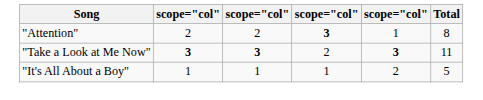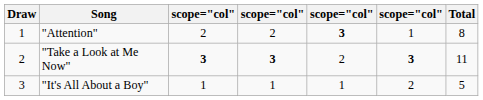+ column: Draw | 1 | 2 | 3
